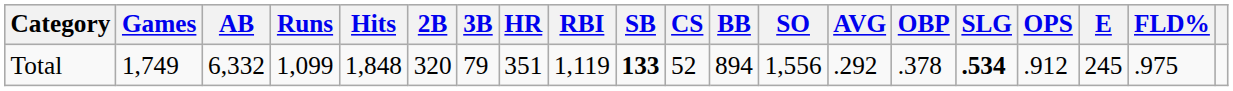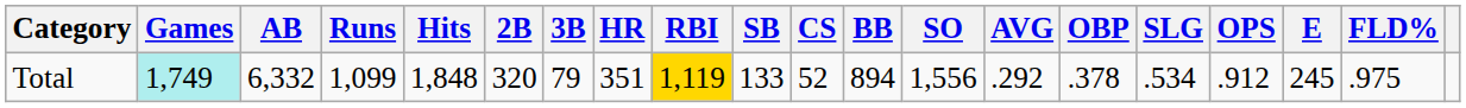row 2 | Games: no background -> paleturquoise background
row 2 | RBI: no background -> gold background
row 2 | SB: bold -> normal
row 2 | SLG: bold -> normal
